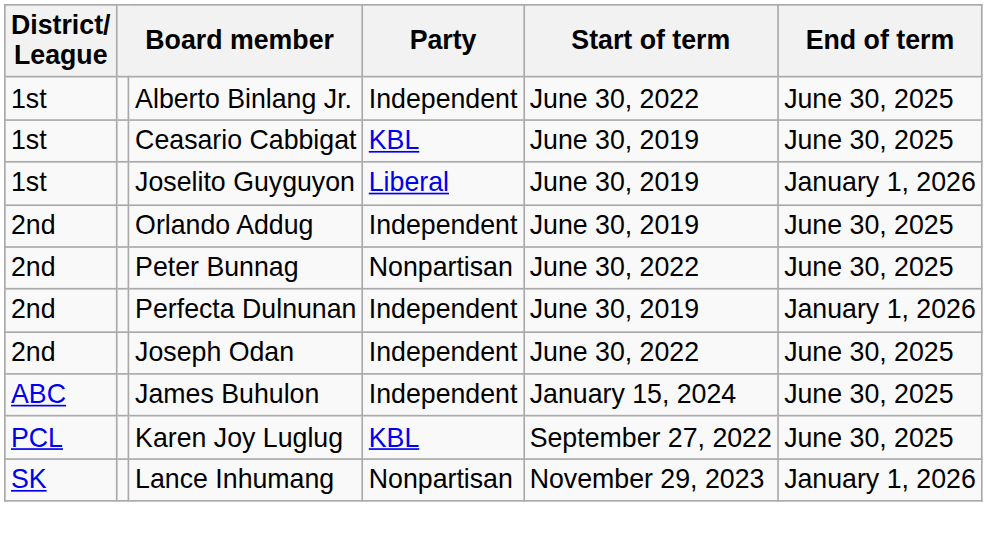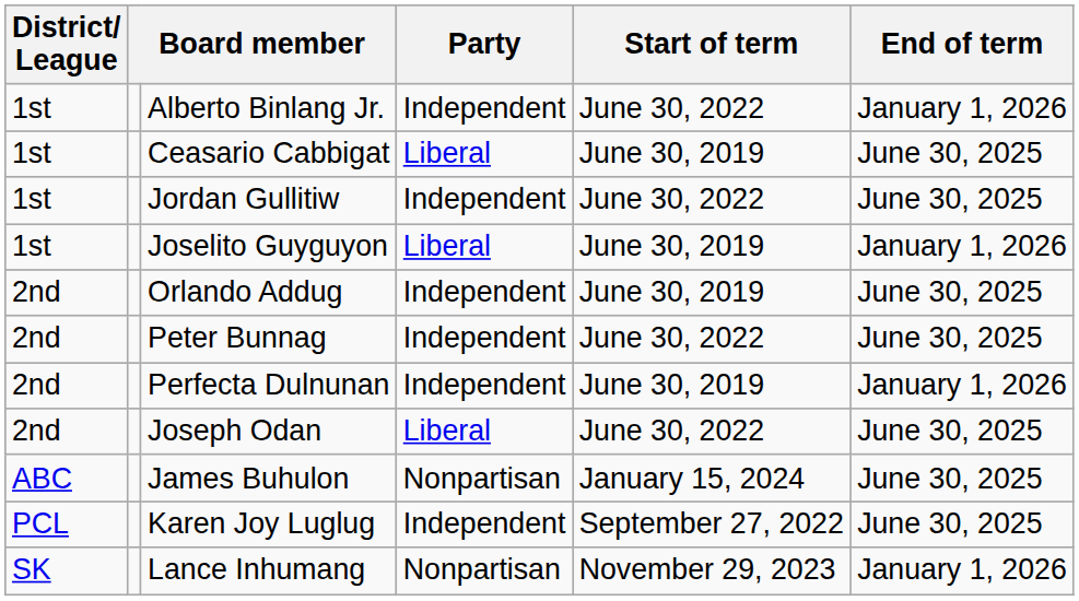Alberto Binlang Jr. | End of term: June 30, 2025 -> January 1, 2026
Ceasario Cabbigat | Party: KBL -> Liberal
+ row: 1st | Jordan Gullitiw | Independent | June 30, 2022 | June 30, 2025
Peter Bunnag | Party: Nonpartisan -> Independent
Joseph Odan | Party: Independent -> Liberal
James Buhulon | Party: Independent -> Nonpartisan
Karen Joy Luglug | Party: KBL -> Independent
